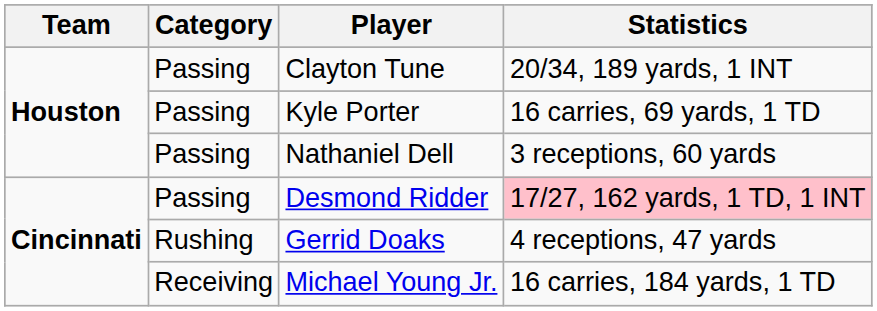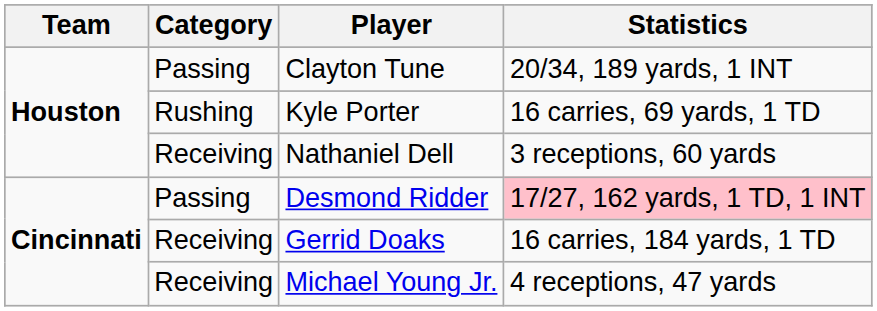Kyle Porter | Category: Passing -> Rushing
Nathaniel Dell | Category: Passing -> Receiving
Gerrid Doaks | Category: Rushing -> Receiving
Gerrid Doaks | Statistics: 4 receptions, 47 yards -> 16 carries, 184 yards, 1 TD
Michael Young Jr. | Statistics: 16 carries, 184 yards, 1 TD -> 4 receptions, 47 yards
